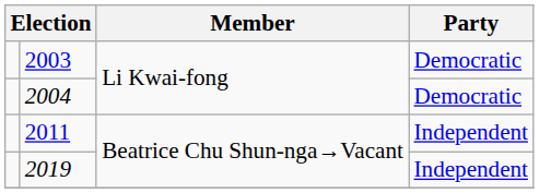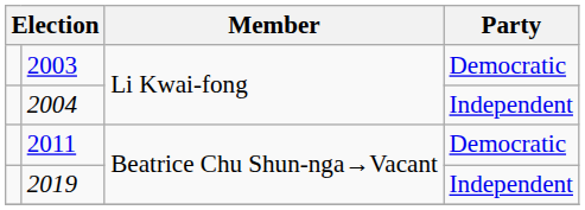2004 | Party: Democratic -> Independent
2011 | Party: Independent -> Democratic
